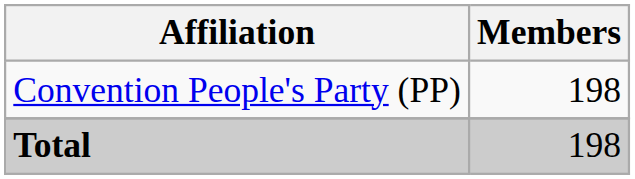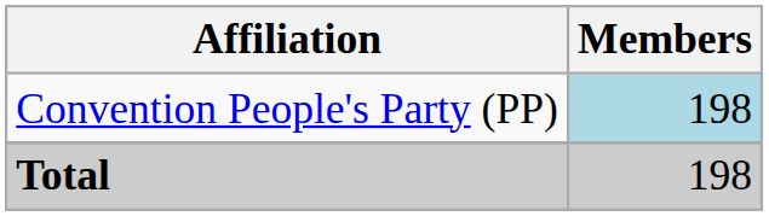Convention People's Party (PP) | Members: no background -> lightblue background
